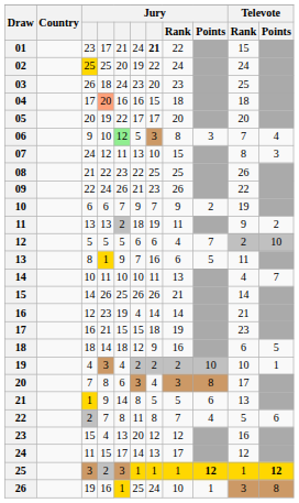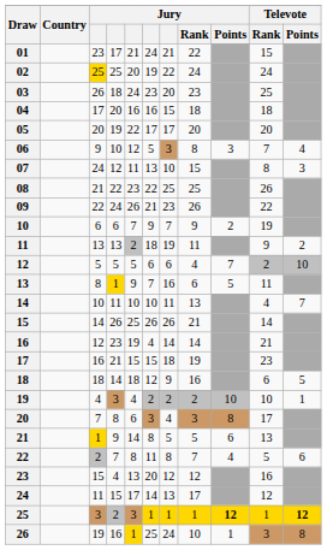01 | column 7: bold -> normal
04 | column 4: lightsalmon background -> no background
06 | column 5: lightgreen background -> no background
